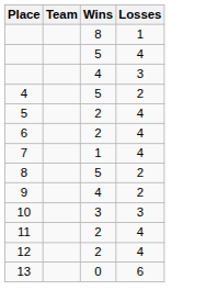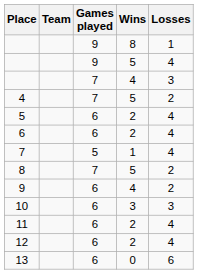+ column: Games played | 9 | 9 | 7 | 7 | 6 | 6 | 5 | 7 | 6 | 6 | 6 | 6 | 6
